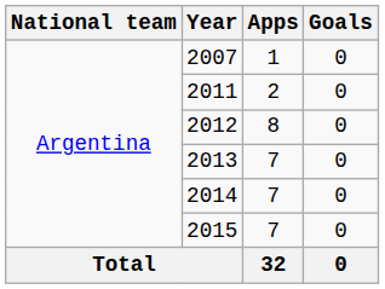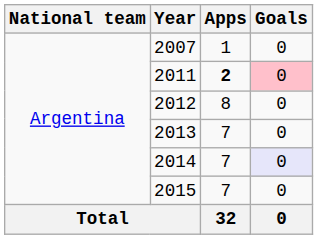2011 | Apps: normal -> bold
2011 | Goals: no background -> pink background
2014 | Goals: no background -> lavender background
